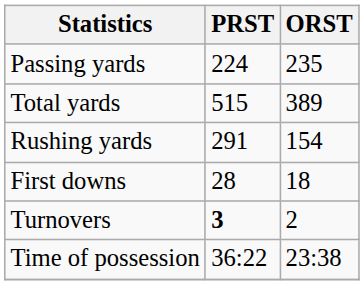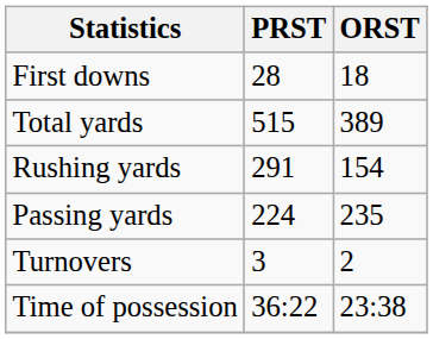rows swapped: First downs <-> Passing yards
Turnovers | PRST: bold -> normal
